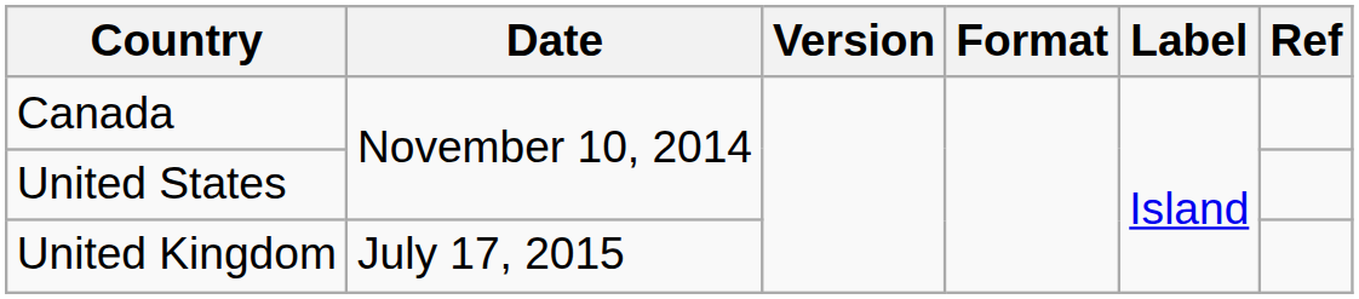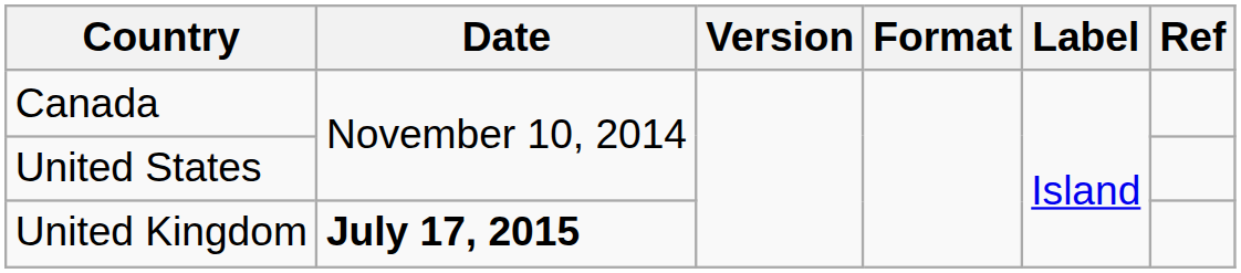United Kingdom | Date: normal -> bold
